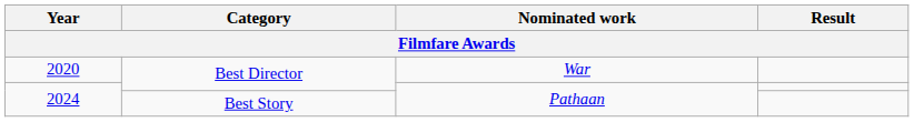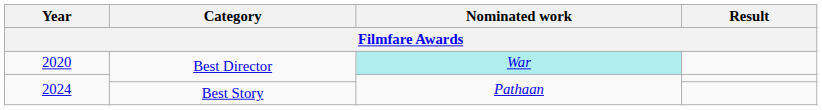2020 | Nominated work: no background -> paleturquoise background
